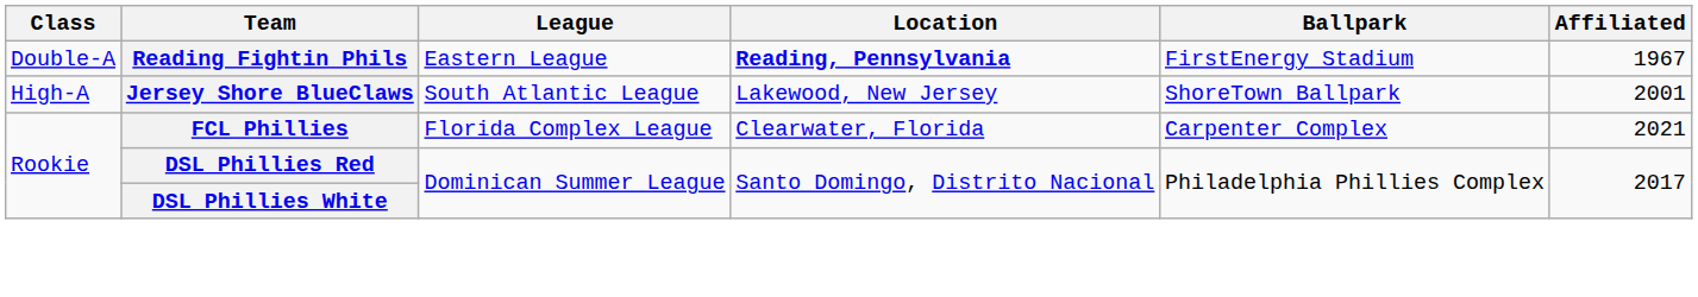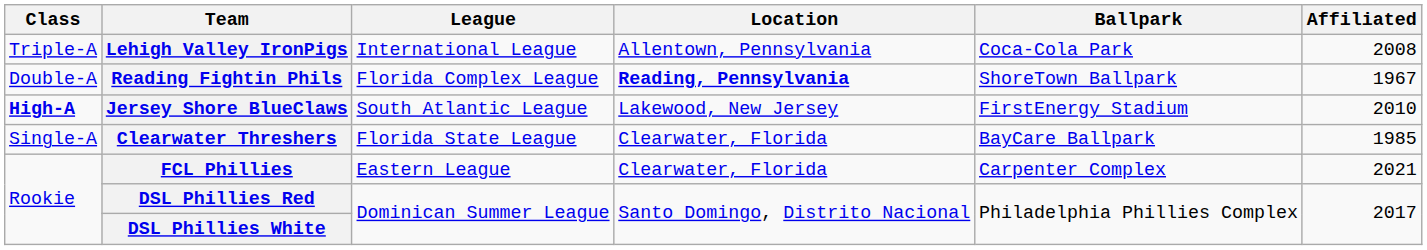+ row: Triple-A | Lehigh Valley IronPigs | International League | Allentown, Pennsylvania | Coca-Cola Park | 2008
Reading Fightin Phils | League: Eastern League -> Florida Complex League
Reading Fightin Phils | Ballpark: FirstEnergy Stadium -> ShoreTown Ballpark
Jersey Shore BlueClaws | Class: normal -> bold
Jersey Shore BlueClaws | Ballpark: ShoreTown Ballpark -> FirstEnergy Stadium
Jersey Shore BlueClaws | Affiliated: 2001 -> 2010
+ row: Single-A | Clearwater Threshers | Florida State League | Clearwater, Florida | BayCare Ballpark | 1985
FCL Phillies | League: Florida Complex League -> Eastern League
